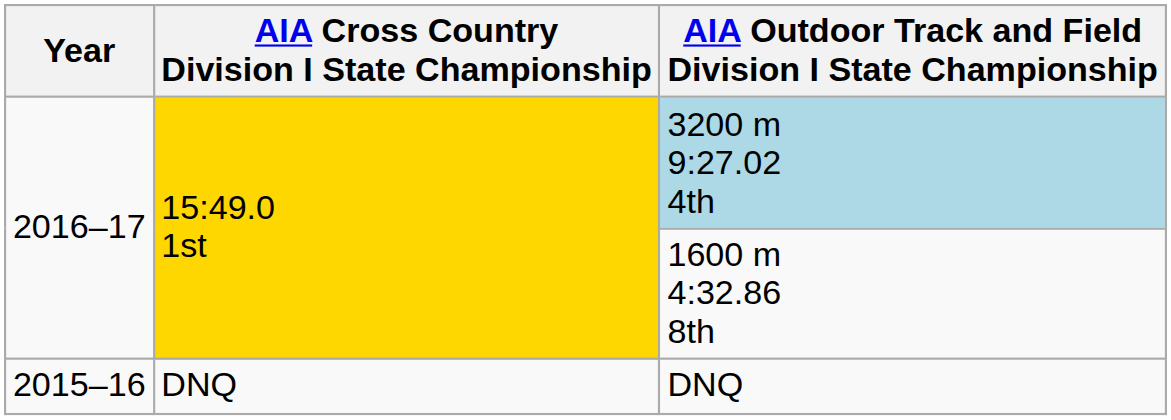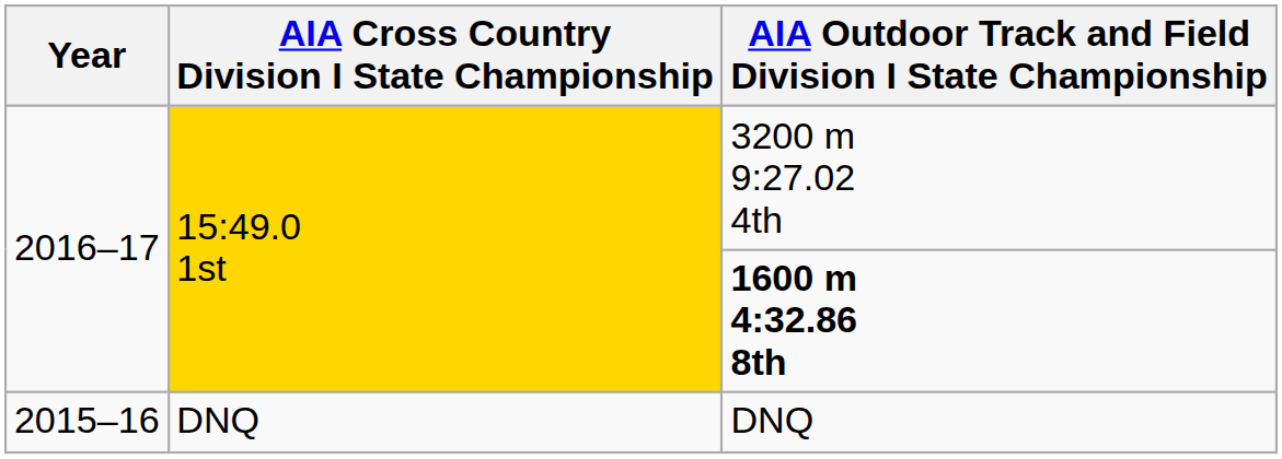3200 m 9:27.02 4th | AIA Outdoor Track and Field Division I State Championship: lightblue background -> no background
1600 m 4:32.86 8th | AIA Outdoor Track and Field Division I State Championship: normal -> bold
